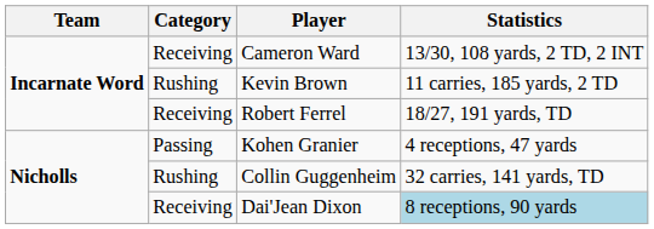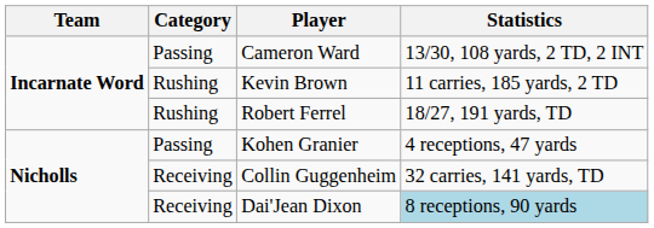Cameron Ward | Category: Receiving -> Passing
Robert Ferrel | Category: Receiving -> Rushing
Collin Guggenheim | Category: Rushing -> Receiving
